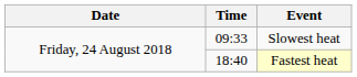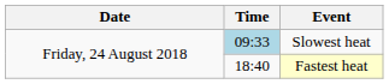Slowest heat | Time: no background -> lightblue background
